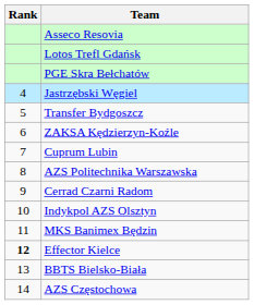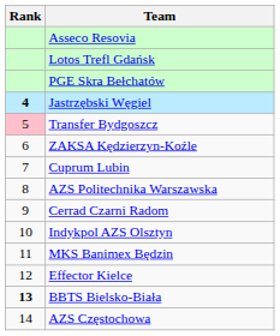Jastrzębski Węgiel | Rank: normal -> bold
Transfer Bydgoszcz | Rank: no background -> pink background
Effector Kielce | Rank: bold -> normal
BBTS Bielsko-Biała | Rank: normal -> bold
